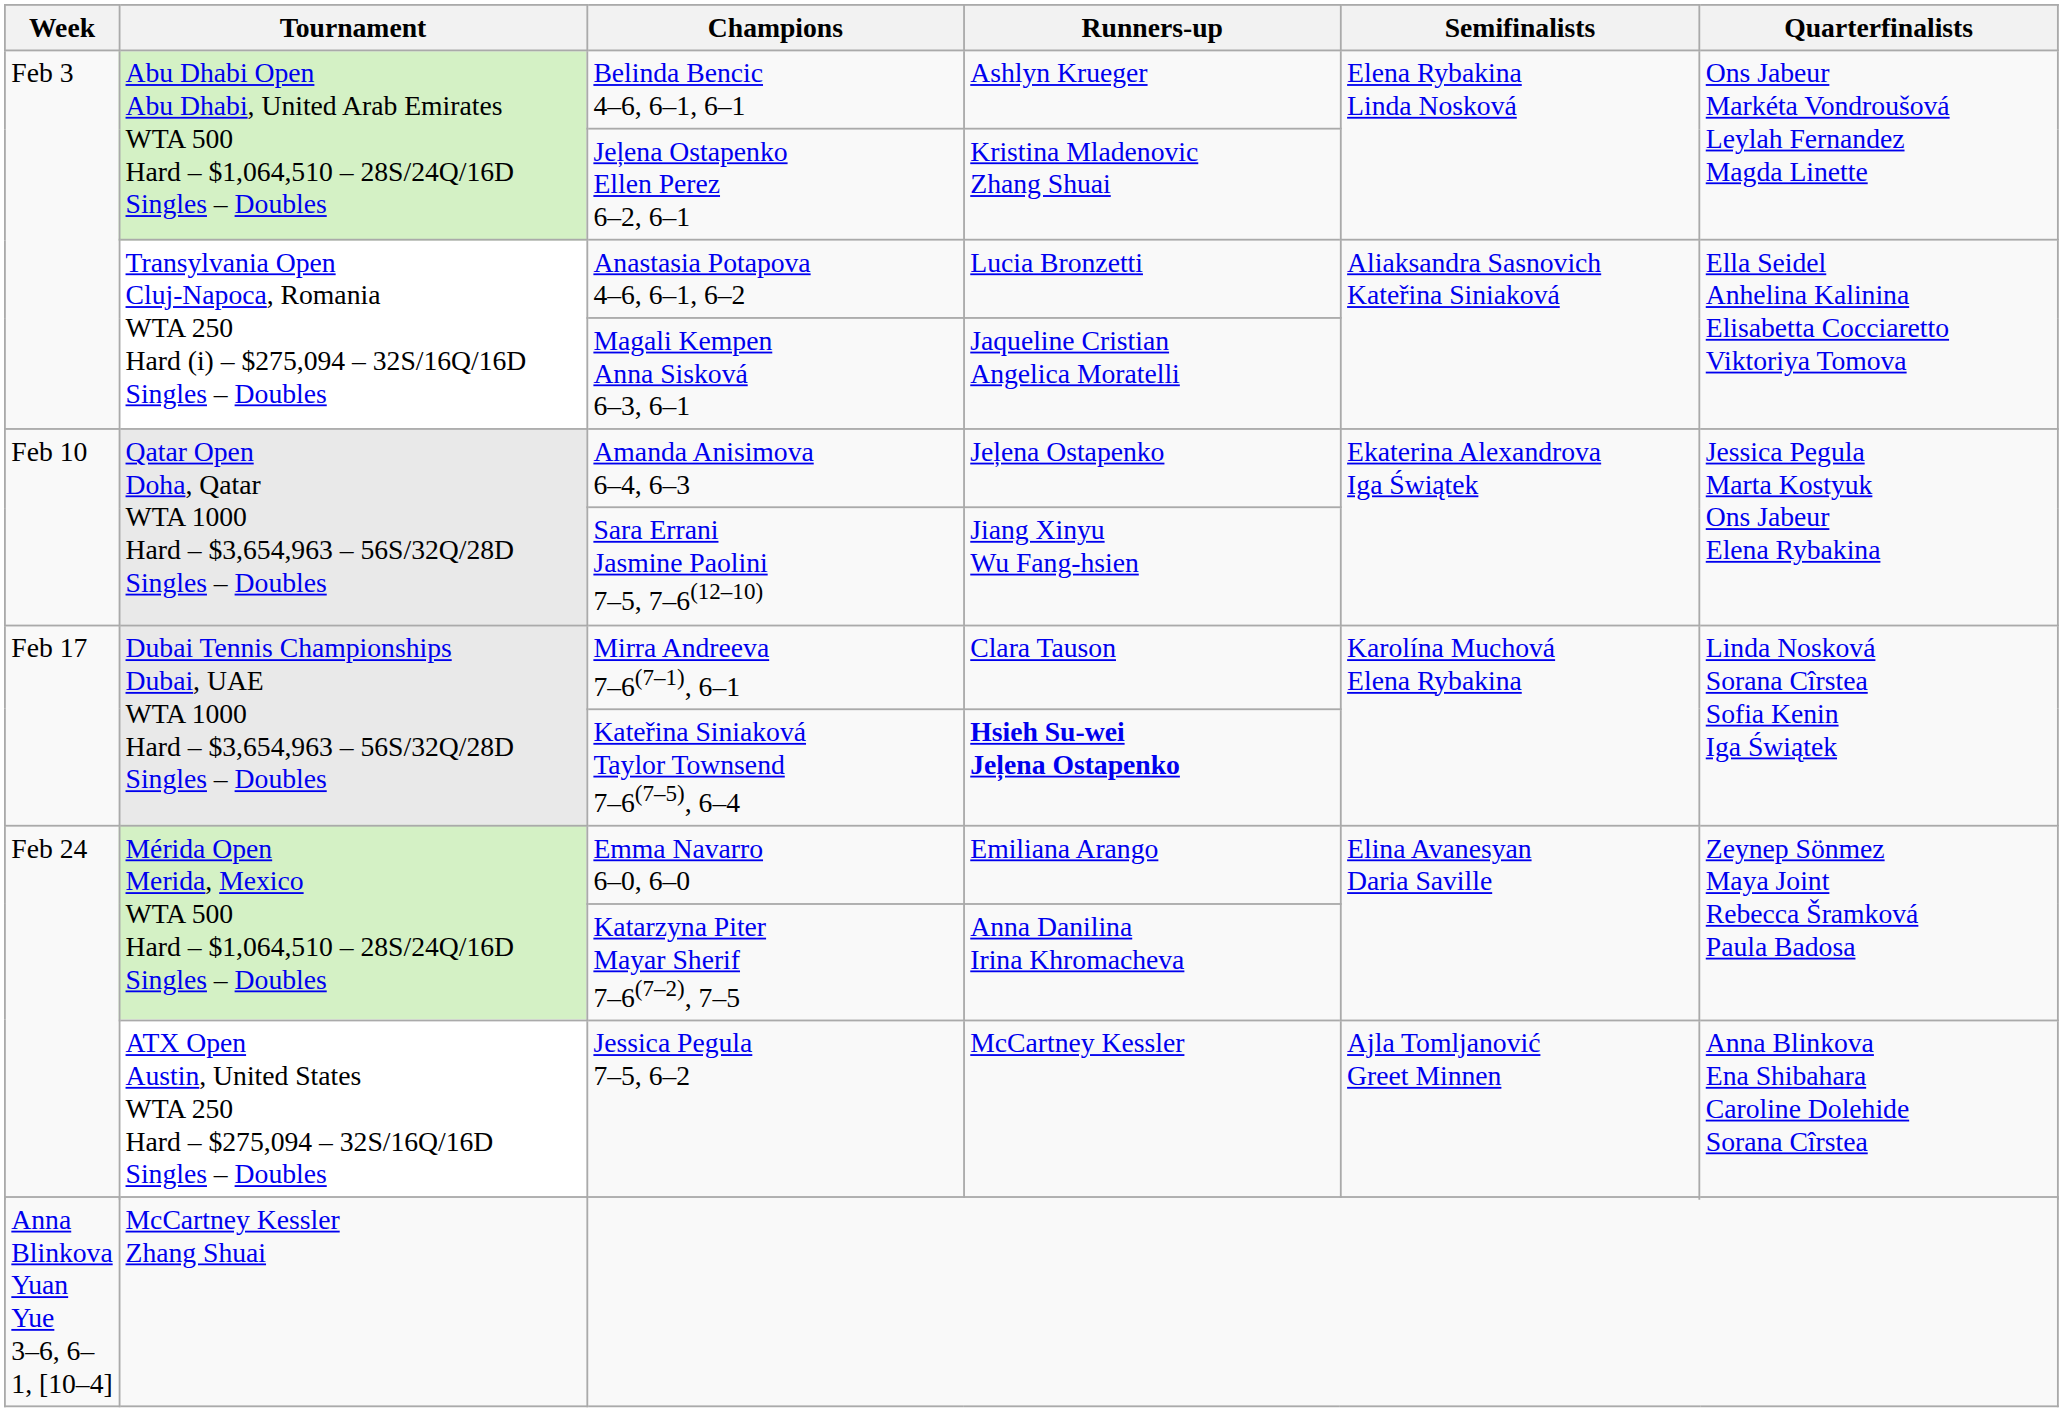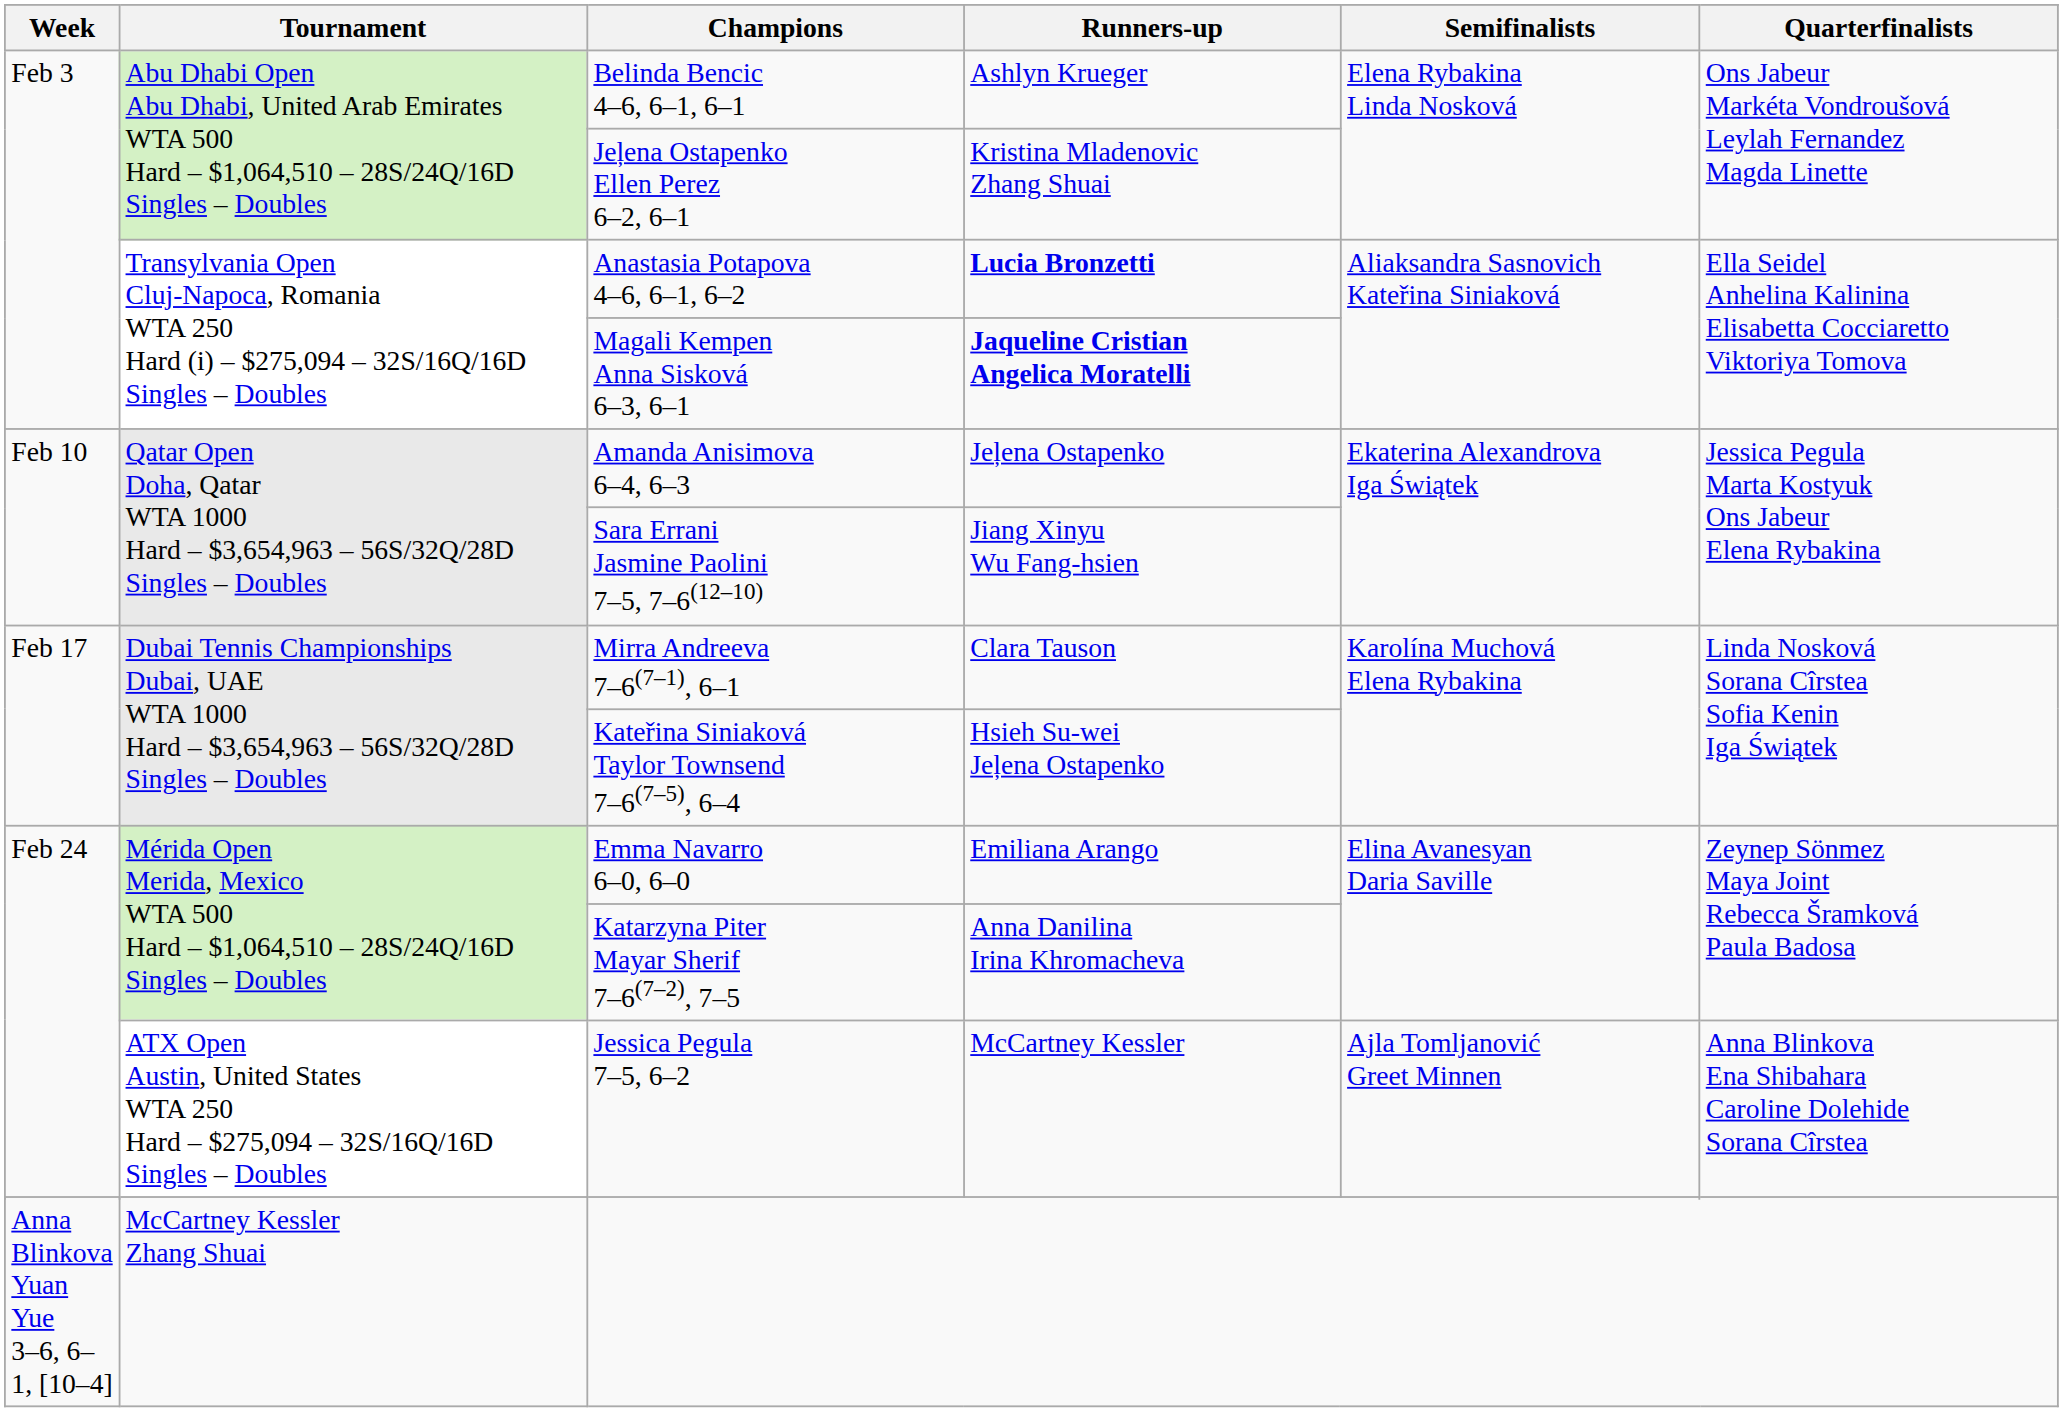Anastasia Potapova 4–6, 6–1, 6–2 | Runners-up: normal -> bold
Magali Kempen Anna Sisková 6–3, 6–1 | Runners-up: normal -> bold
Kateřina Siniaková Taylor Townsend 7–6(7–5), 6–4 | Runners-up: bold -> normal
